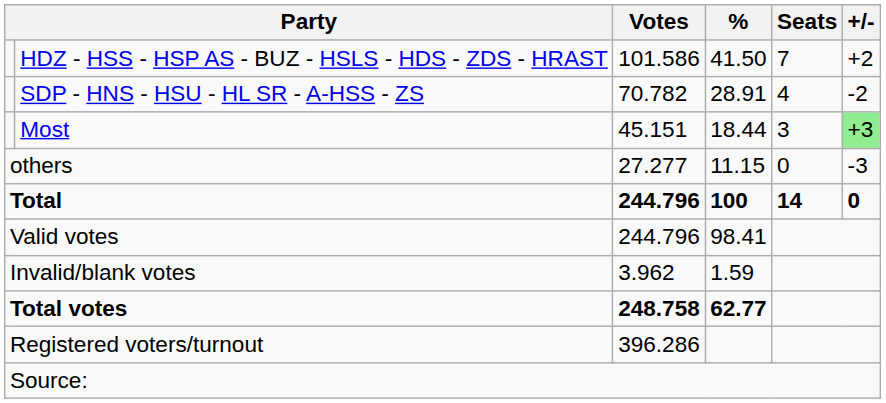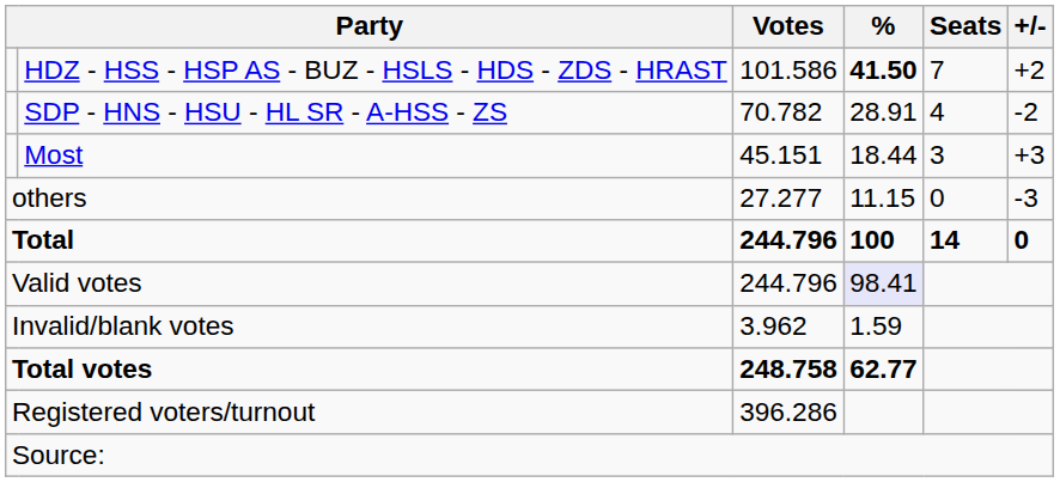HDZ - HSS - HSP AS - BUZ - HSLS - HDS - ZDS - HRAST | %: normal -> bold
Most | +/-: lightgreen background -> no background
Valid votes | %: no background -> lavender background
